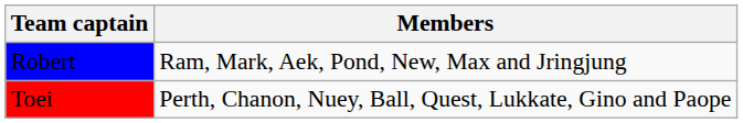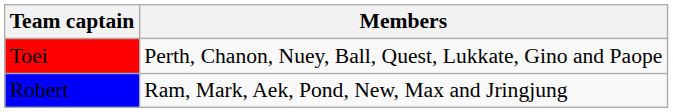rows swapped: Toei <-> Robert
